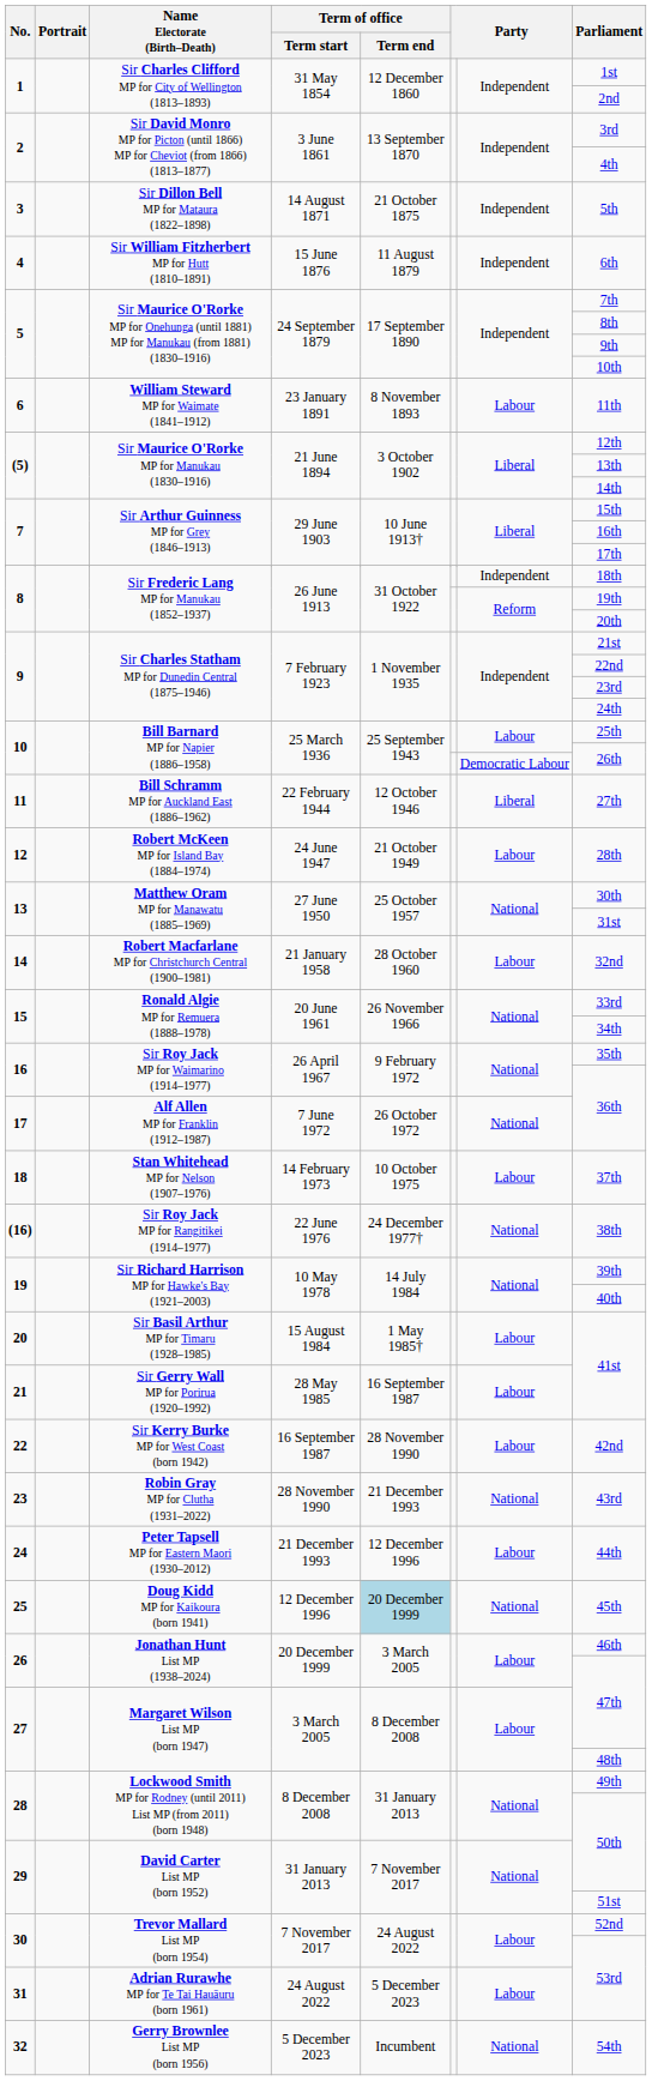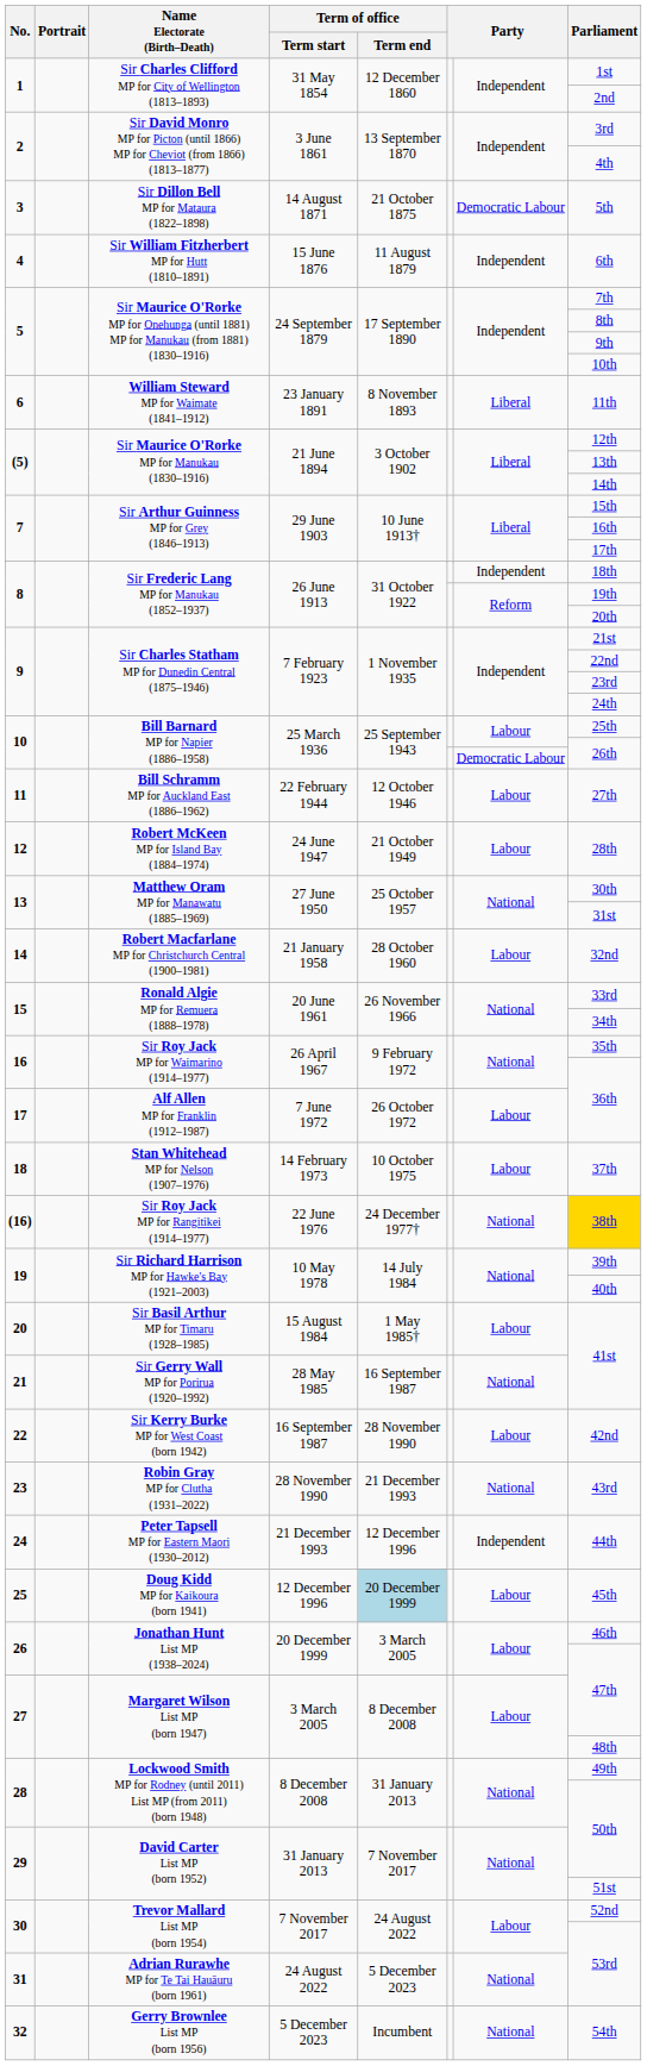3 | column 7: Independent -> Democratic Labour
6 | column 7: Labour -> Liberal
11 | column 7: Liberal -> Labour
17 | column 7: National -> Labour
(16) | Parliament: no background -> gold background
21 | column 7: Labour -> National
24 | column 7: Labour -> Independent
25 | column 7: National -> Labour
31 | column 7: Labour -> National
